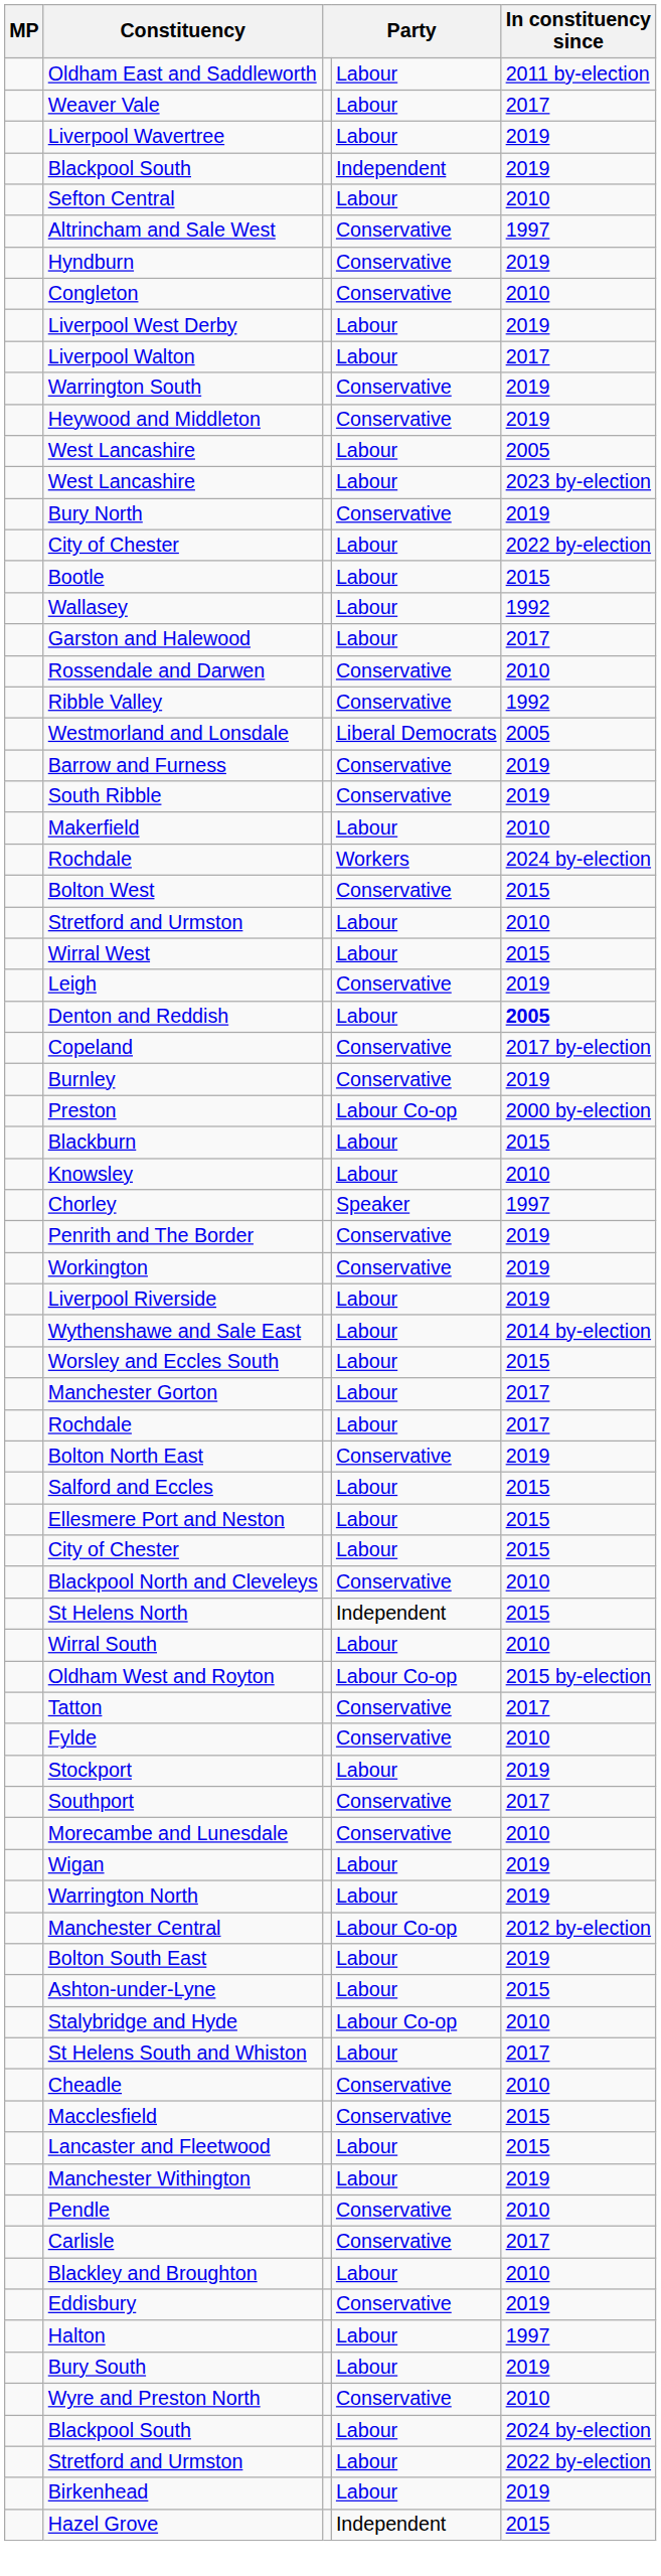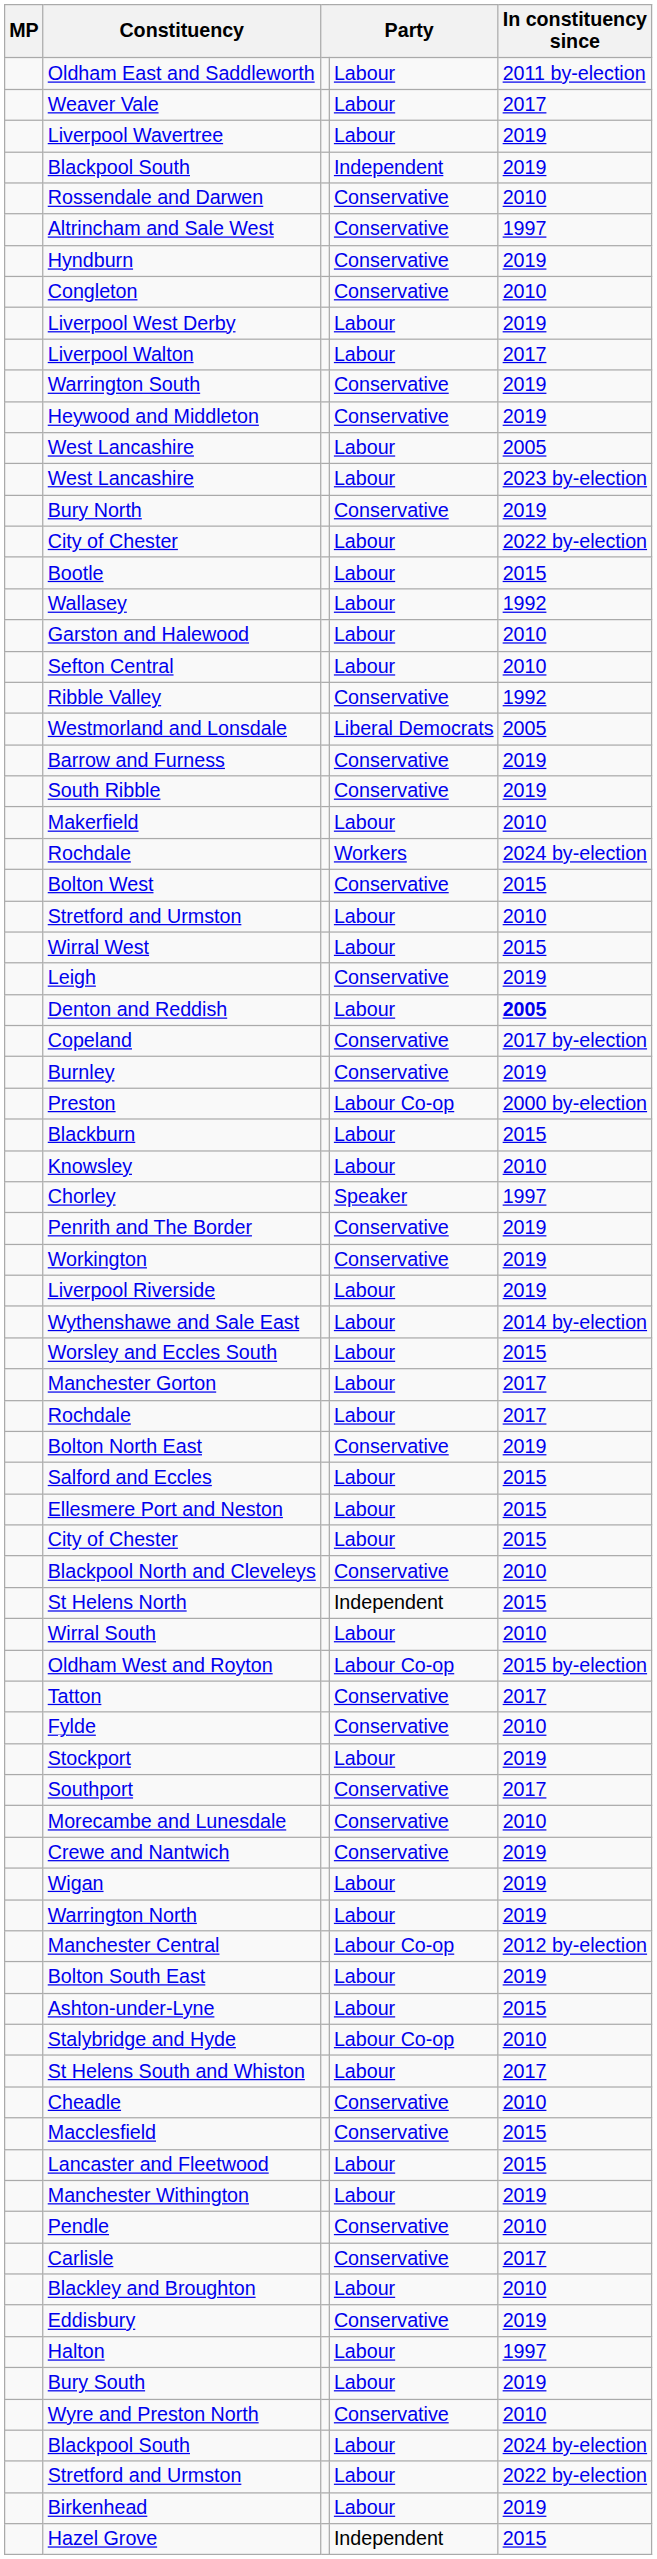rows swapped: Rossendale and Darwen <-> Sefton Central
Garston and Halewood | In constituency since: 2017 -> 2010
+ row: Crewe and Nantwich | Conservative | 2019
